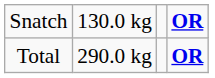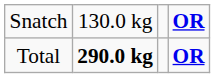row 2 | column 2: normal -> bold
